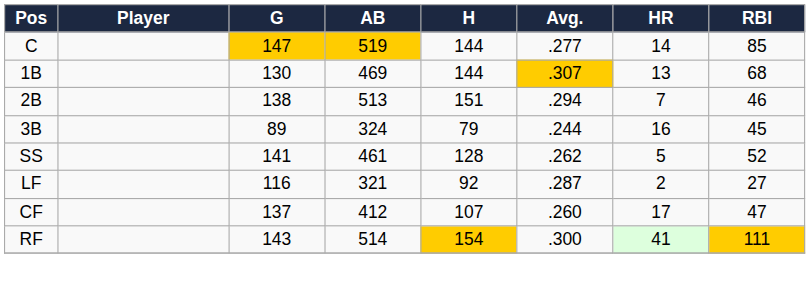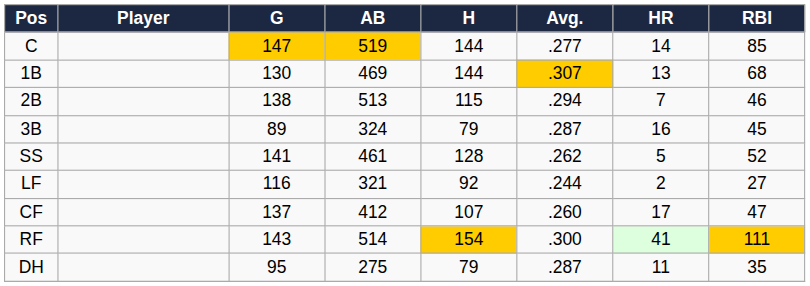2B | H: 151 -> 115
3B | Avg.: .244 -> .287
LF | Avg.: .287 -> .244
+ row: DH | 95 | 275 | 79 | .287 | 11 | 35
